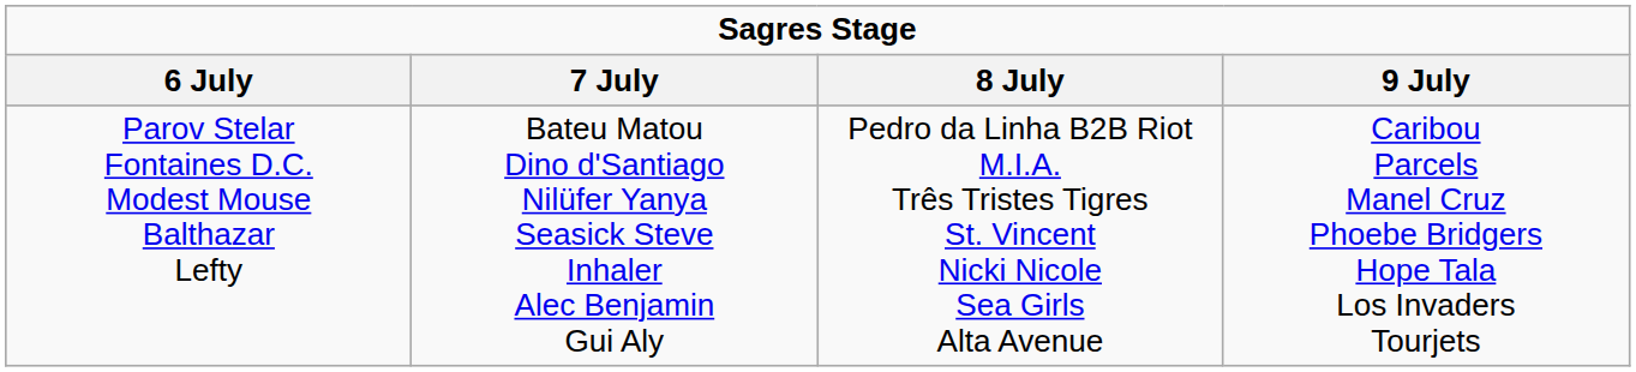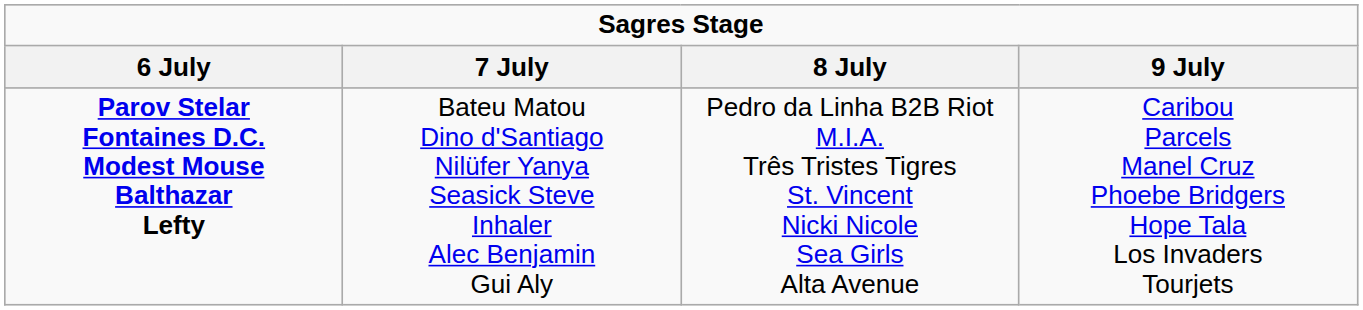Parov Stelar Fontaines D.C. Modest Mouse Balthazar Lefty | 6 July: normal -> bold
